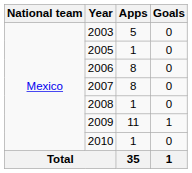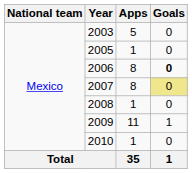2006 | Goals: normal -> bold
2007 | Goals: no background -> khaki background
